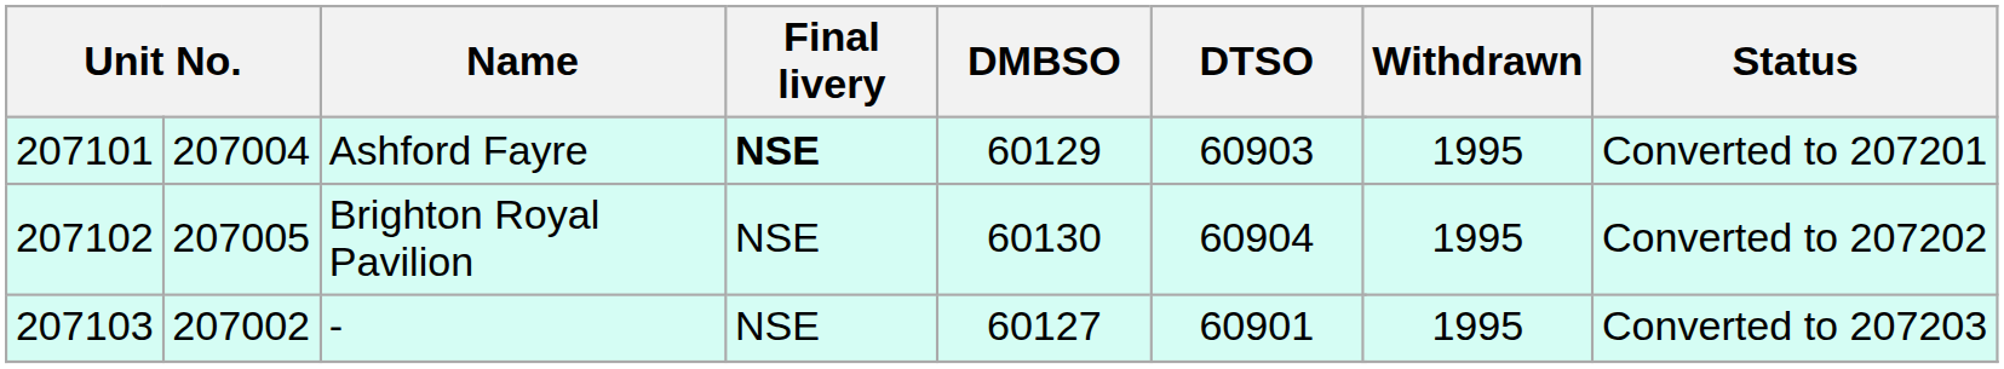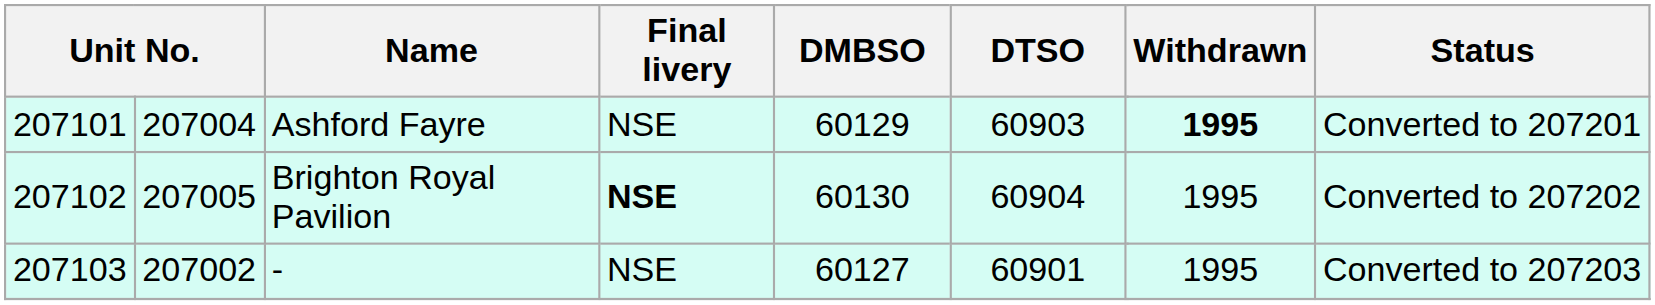Ashford Fayre | Final livery: bold -> normal
Ashford Fayre | Withdrawn: normal -> bold
Brighton Royal Pavilion | Final livery: normal -> bold
